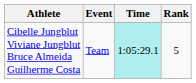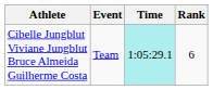row 2 | Rank: 5 -> 6
